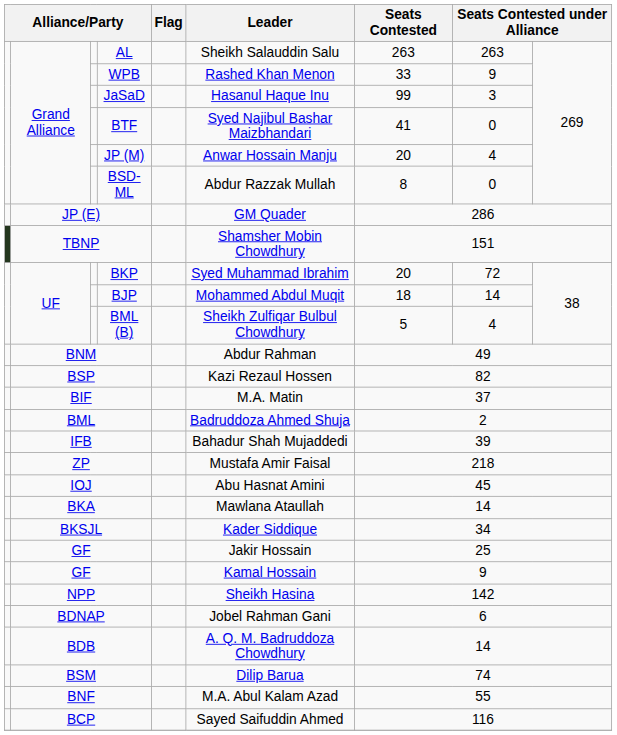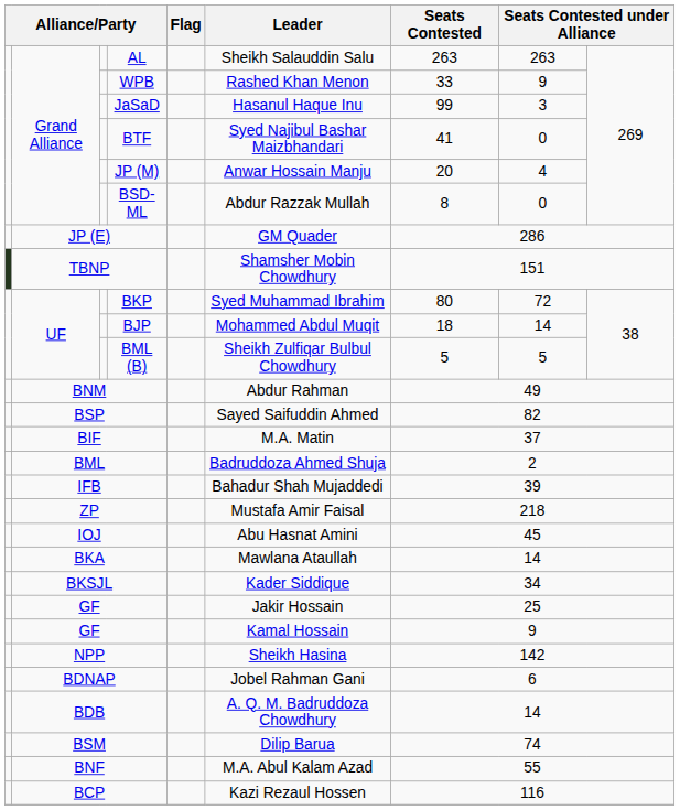BKP | Seats Contested: 20 -> 80
BML (B) | column 8: 4 -> 5
BSP | Leader: Kazi Rezaul Hossen -> Sayed Saifuddin Ahmed
BCP | Leader: Sayed Saifuddin Ahmed -> Kazi Rezaul Hossen
